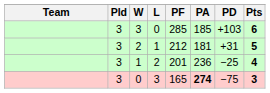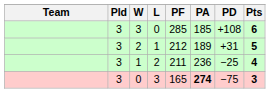row 2 | PD: +103 -> +108
row 3 | PA: 181 -> 189
row 4 | PF: 201 -> 211
